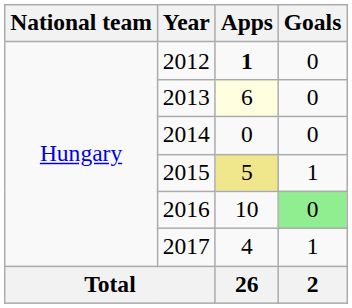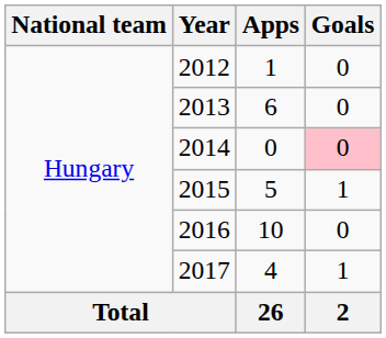2012 | Apps: bold -> normal
2013 | Apps: lightyellow background -> no background
2014 | Goals: no background -> pink background
2015 | Apps: khaki background -> no background
2016 | Goals: lightgreen background -> no background
